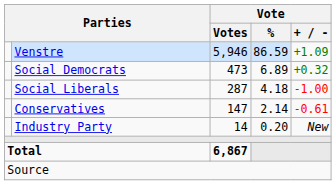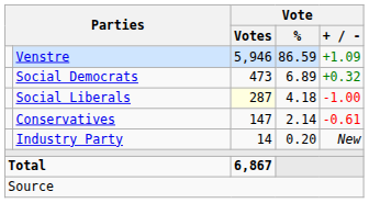Social Liberals | Vote / Votes: no background -> lightyellow background
